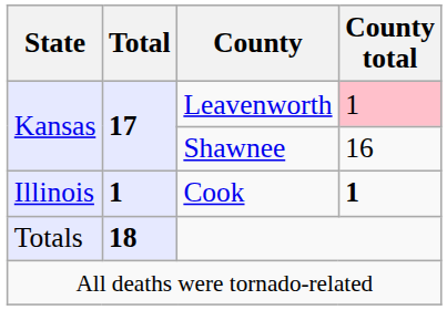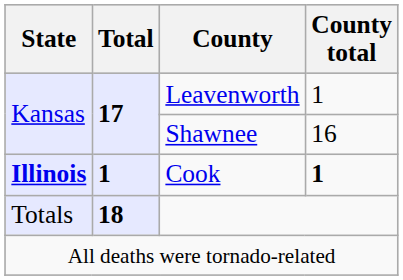Leavenworth | County total: pink background -> no background
Cook | State: normal -> bold
